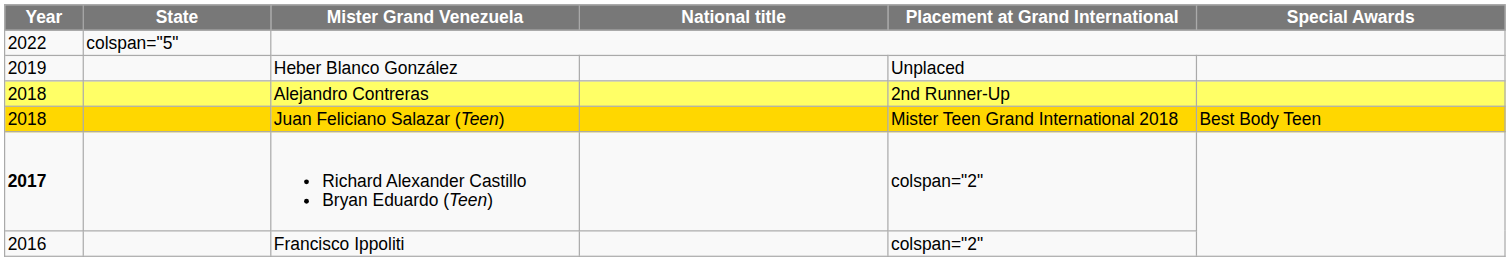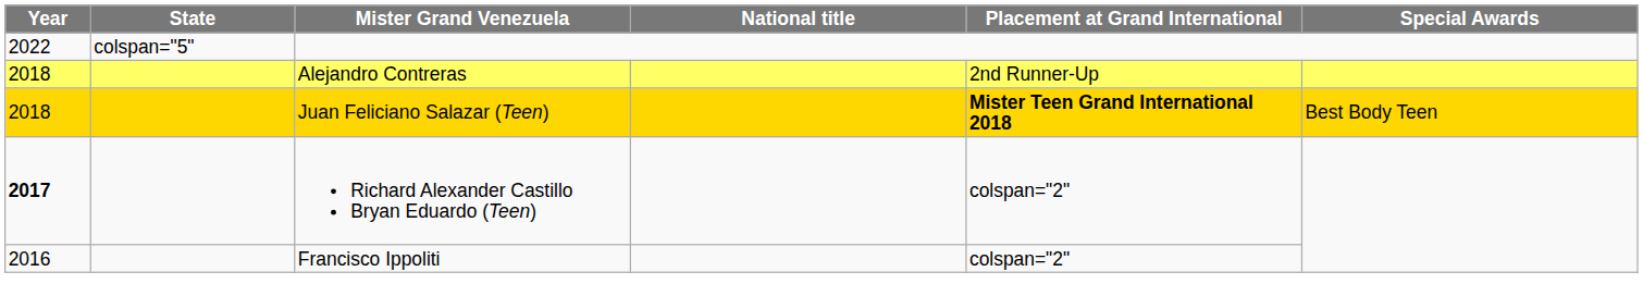- row: 2019 | Heber Blanco González | Unplaced
Juan Feliciano Salazar (Teen) | Placement at Grand International: normal -> bold
